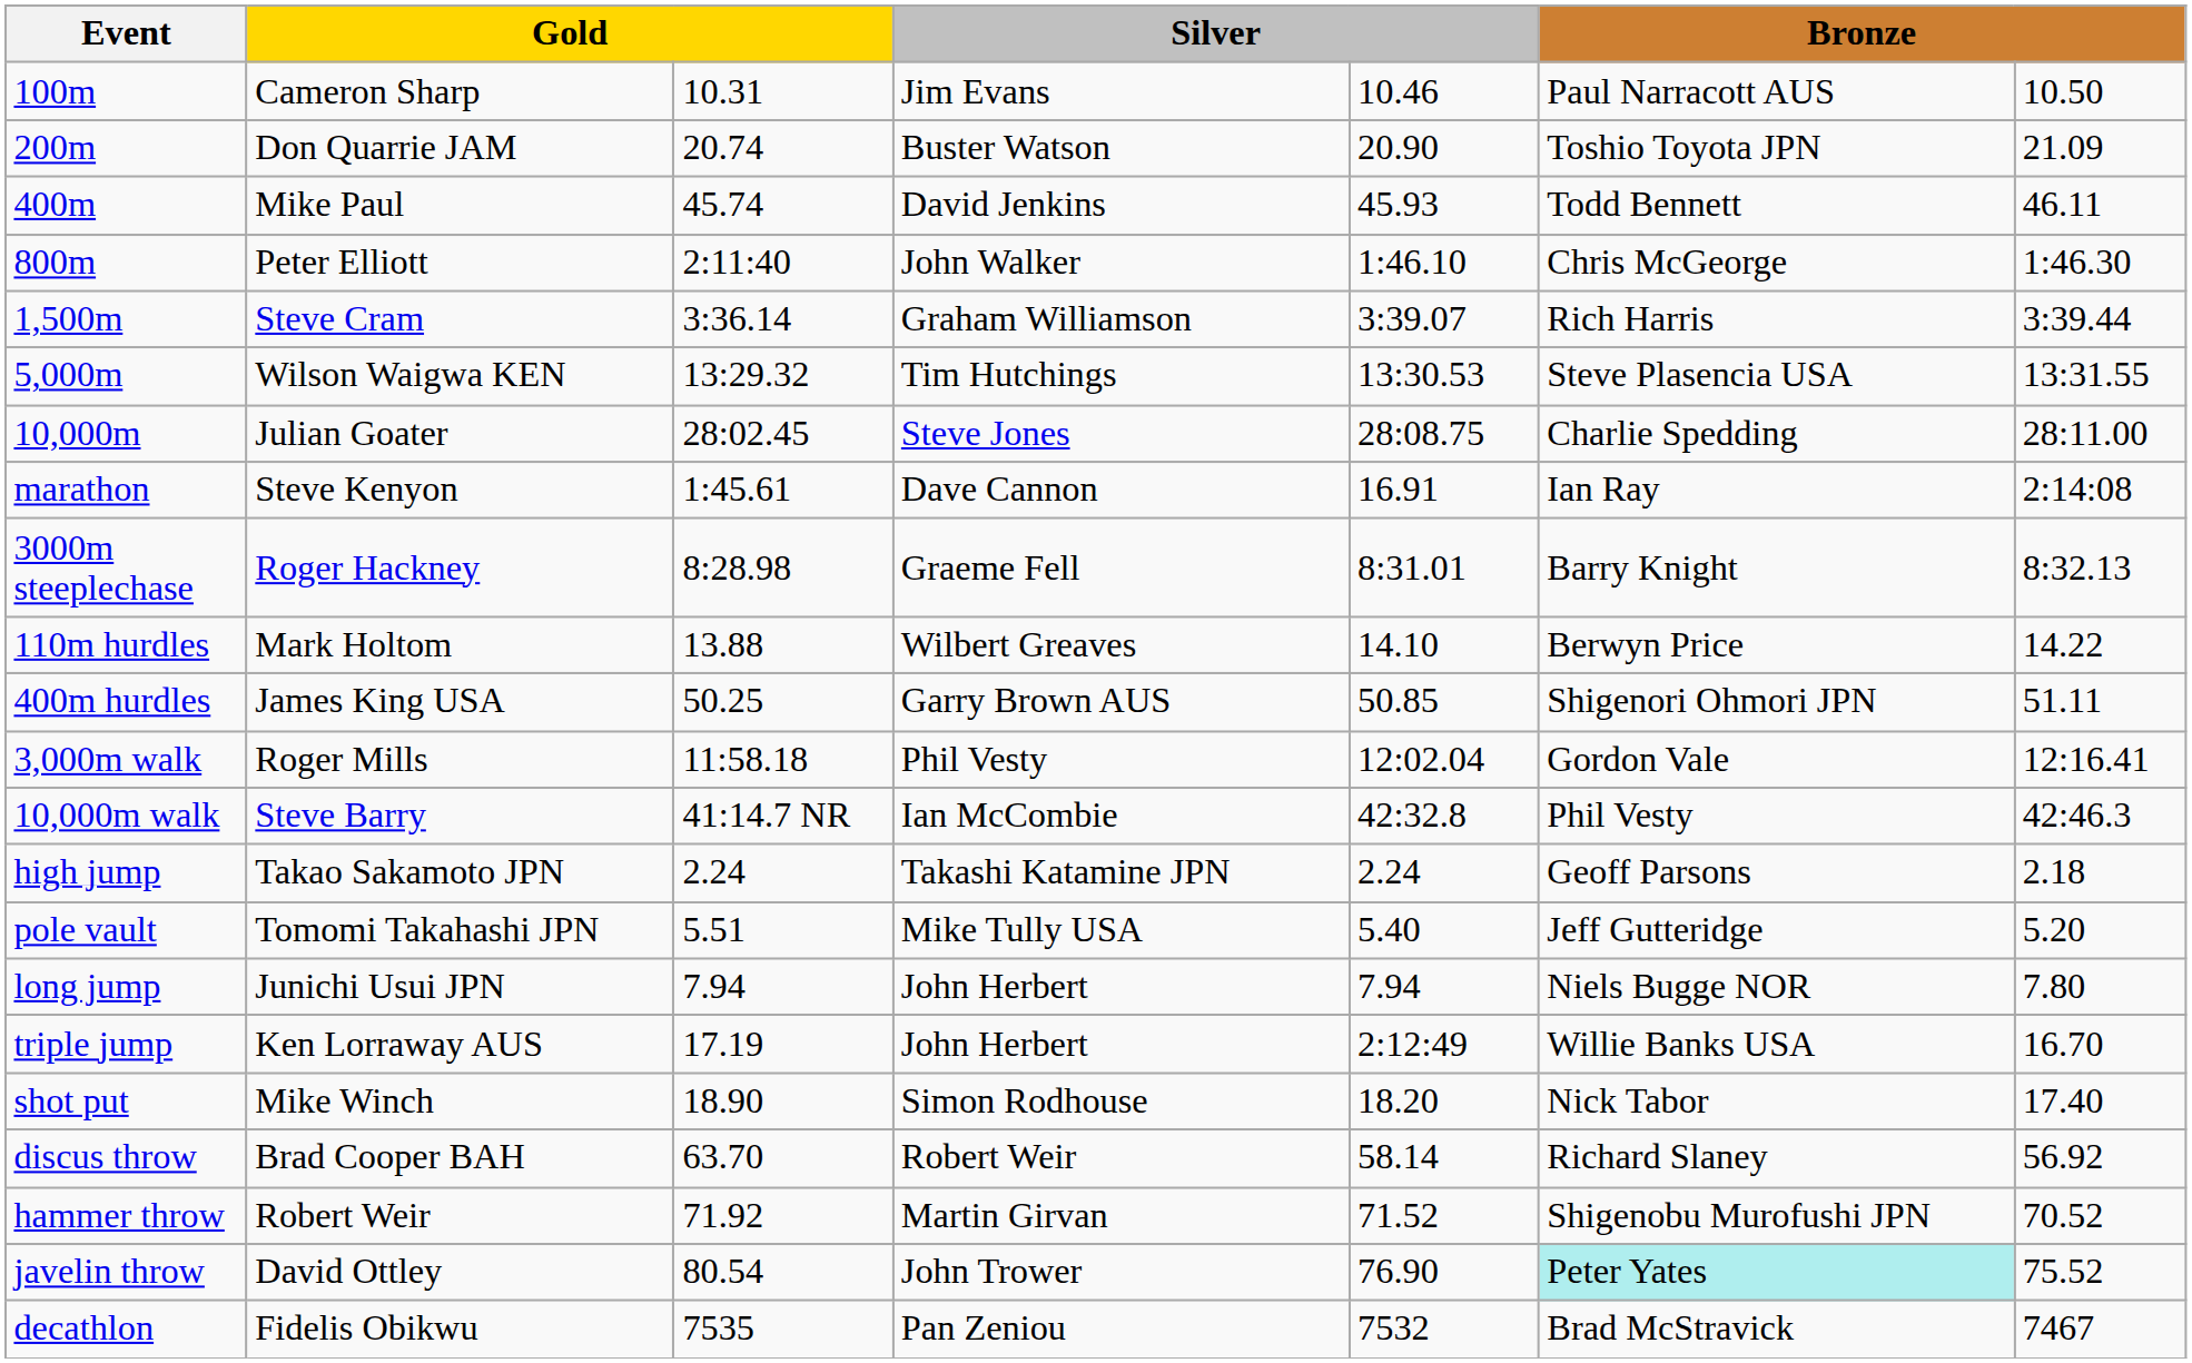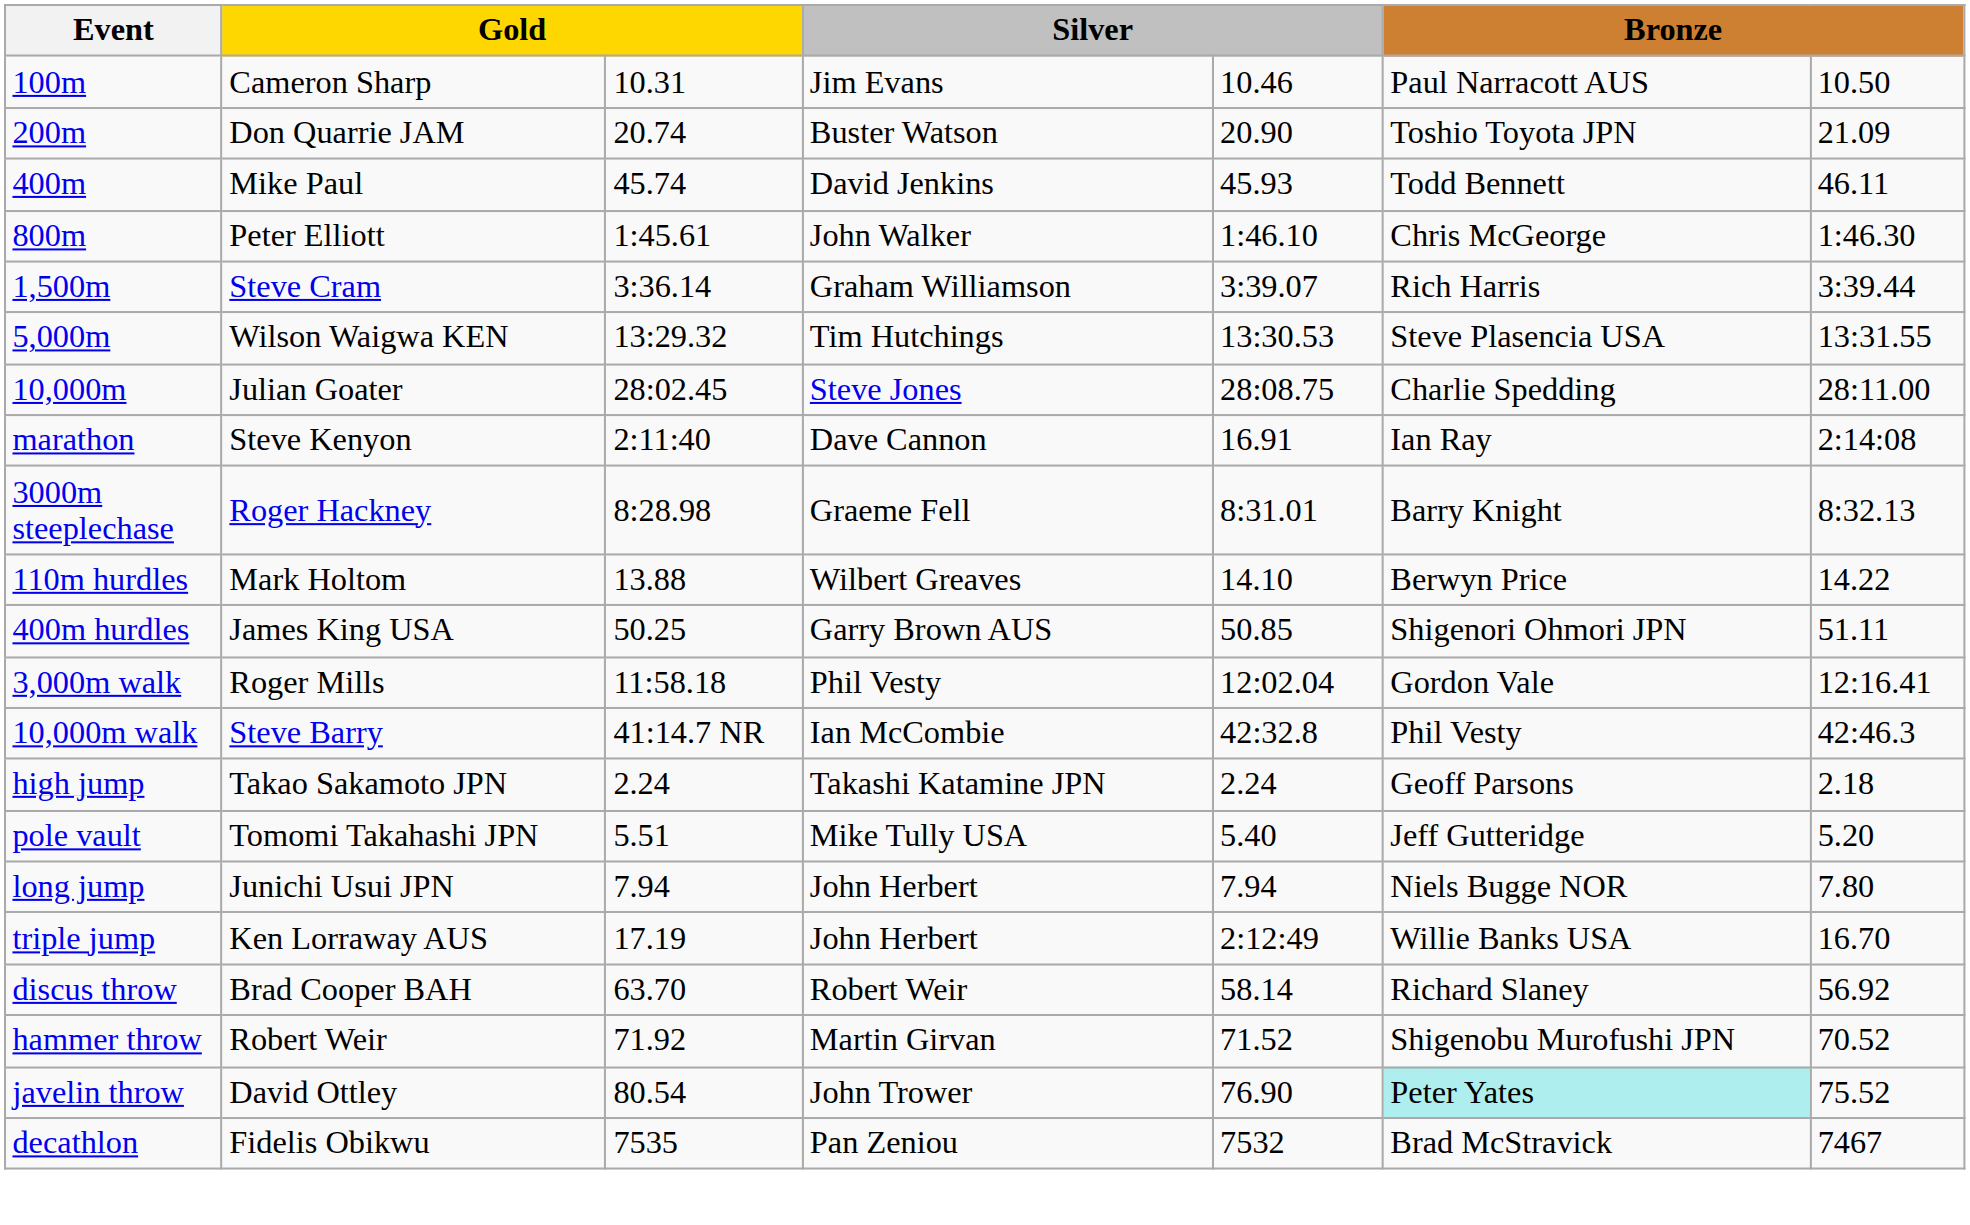800m | column 3: 2:11:40 -> 1:45.61
marathon | column 3: 1:45.61 -> 2:11:40
- row: shot put | Mike Winch | 18.90 | Simon Rodhouse | 18.20 | Nick Tabor | 17.40
